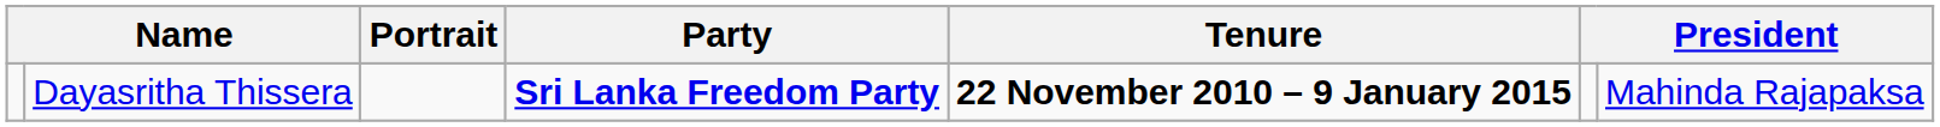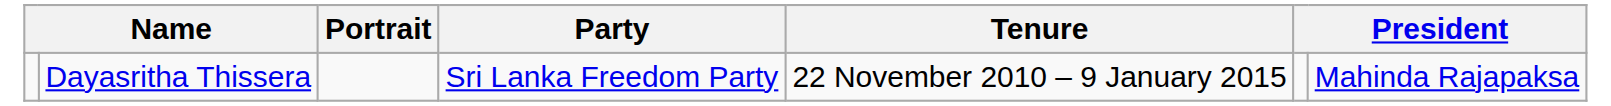Dayasritha Thissera | Party: bold -> normal
Dayasritha Thissera | Tenure: bold -> normal
